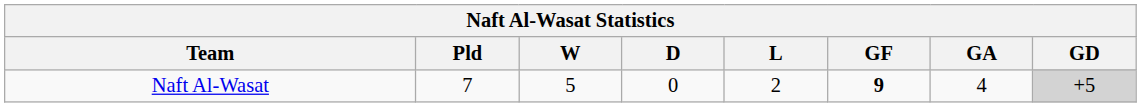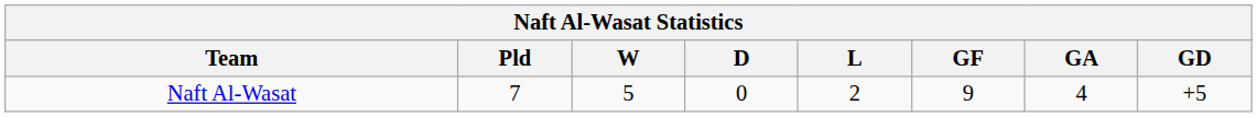Naft Al-Wasat | GF: bold -> normal
Naft Al-Wasat | GD: lightgrey background -> no background
